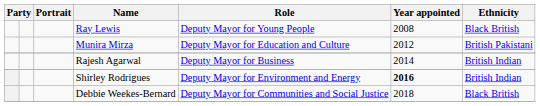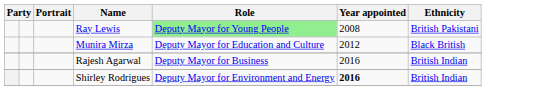Ray Lewis | Role: no background -> lightgreen background
Ray Lewis | Ethnicity: Black British -> British Pakistani
Munira Mirza | Ethnicity: British Pakistani -> Black British
Rajesh Agarwal | Year appointed: 2014 -> 2016
- row: Debbie Weekes-Bernard | Deputy Mayor for Communities and Social Justice | 2018 | Black British
